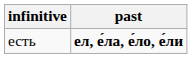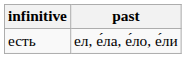есть | past: bold -> normal
